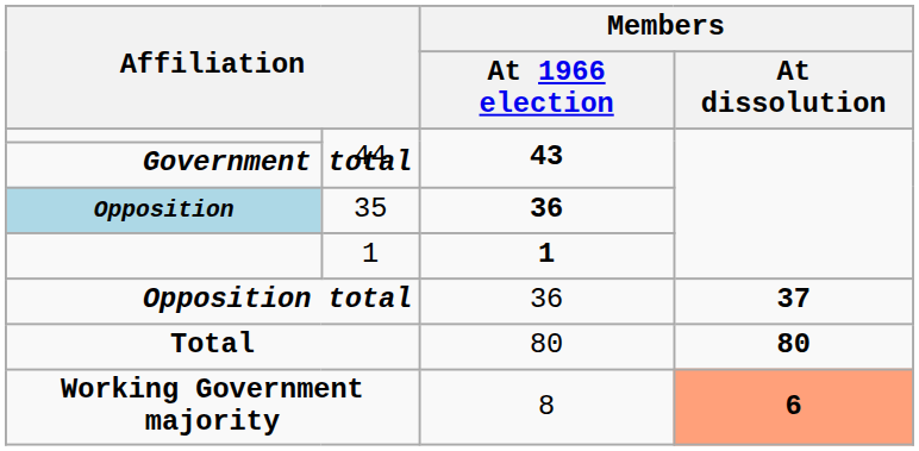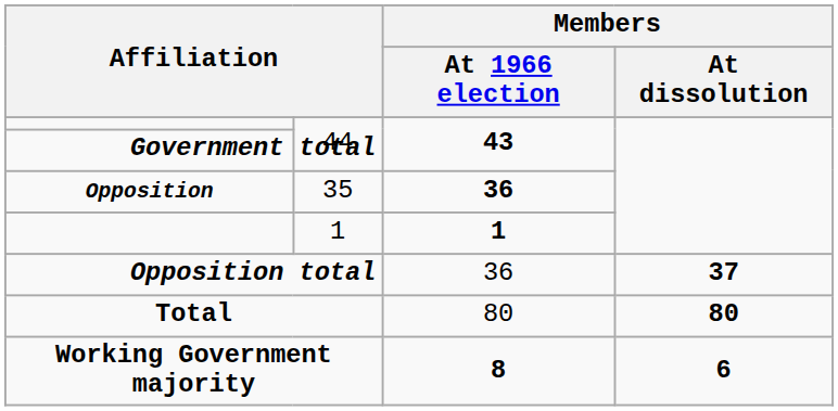35 | column 1: lightblue background -> no background
Working Government majority | Members / At 1966 election: normal -> bold
Working Government majority | Members / At dissolution: lightsalmon background -> no background
